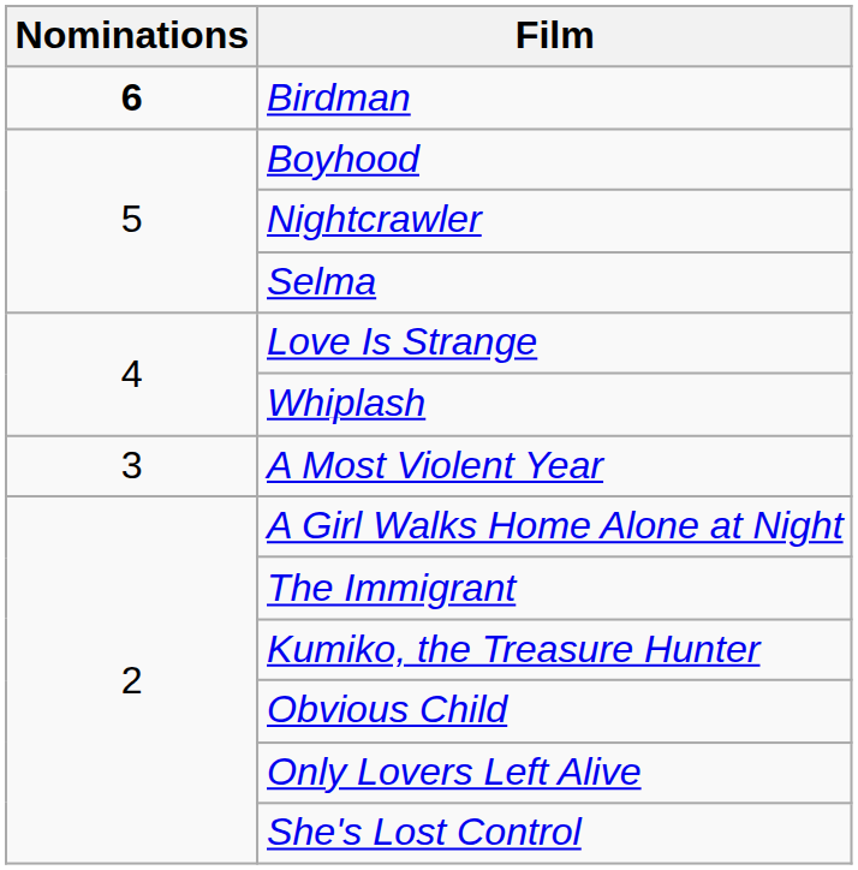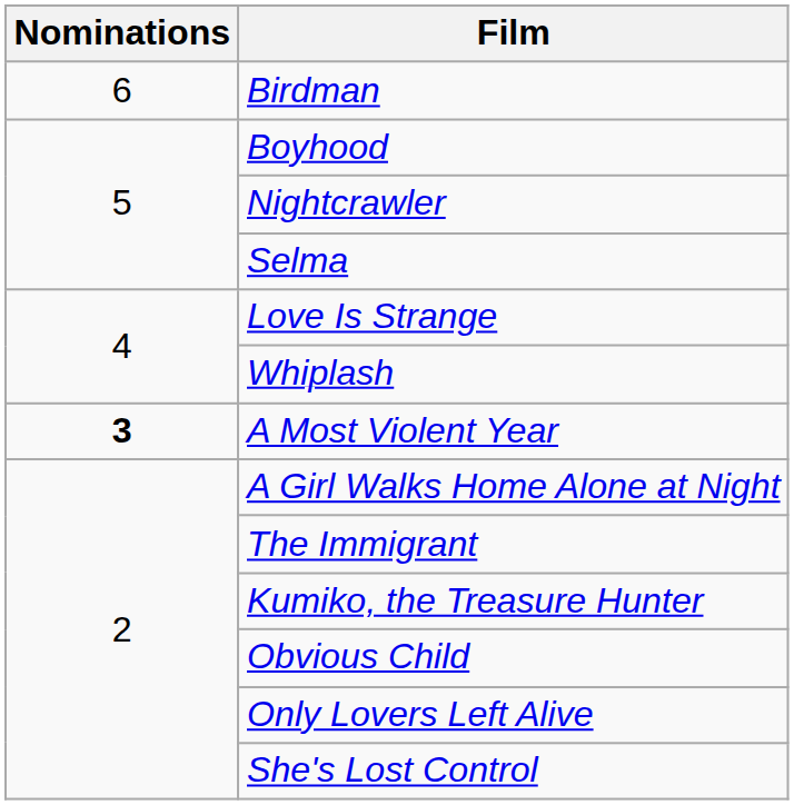Birdman | Nominations: bold -> normal
A Most Violent Year | Nominations: normal -> bold
